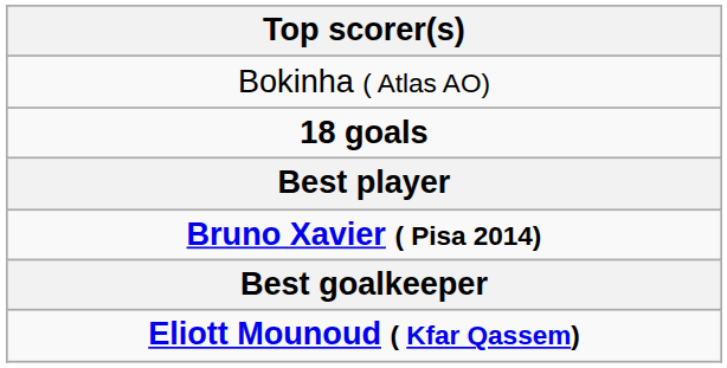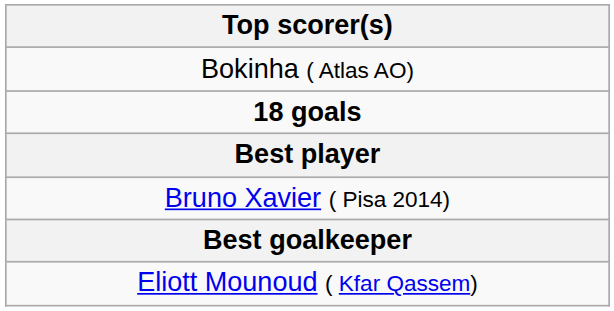Bruno Xavier ( Pisa 2014) | column 1: bold -> normal
Eliott Mounoud ( Kfar Qassem) | column 1: bold -> normal
